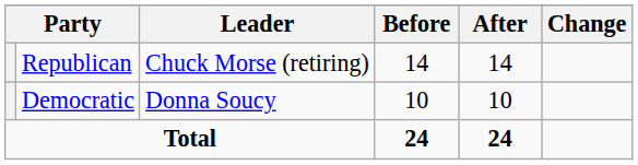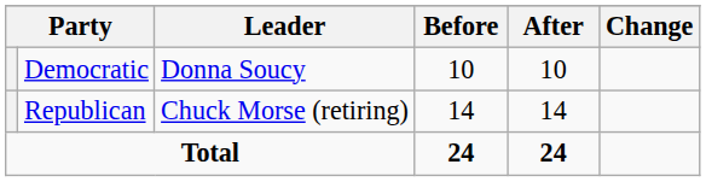rows swapped: Republican <-> Democratic
